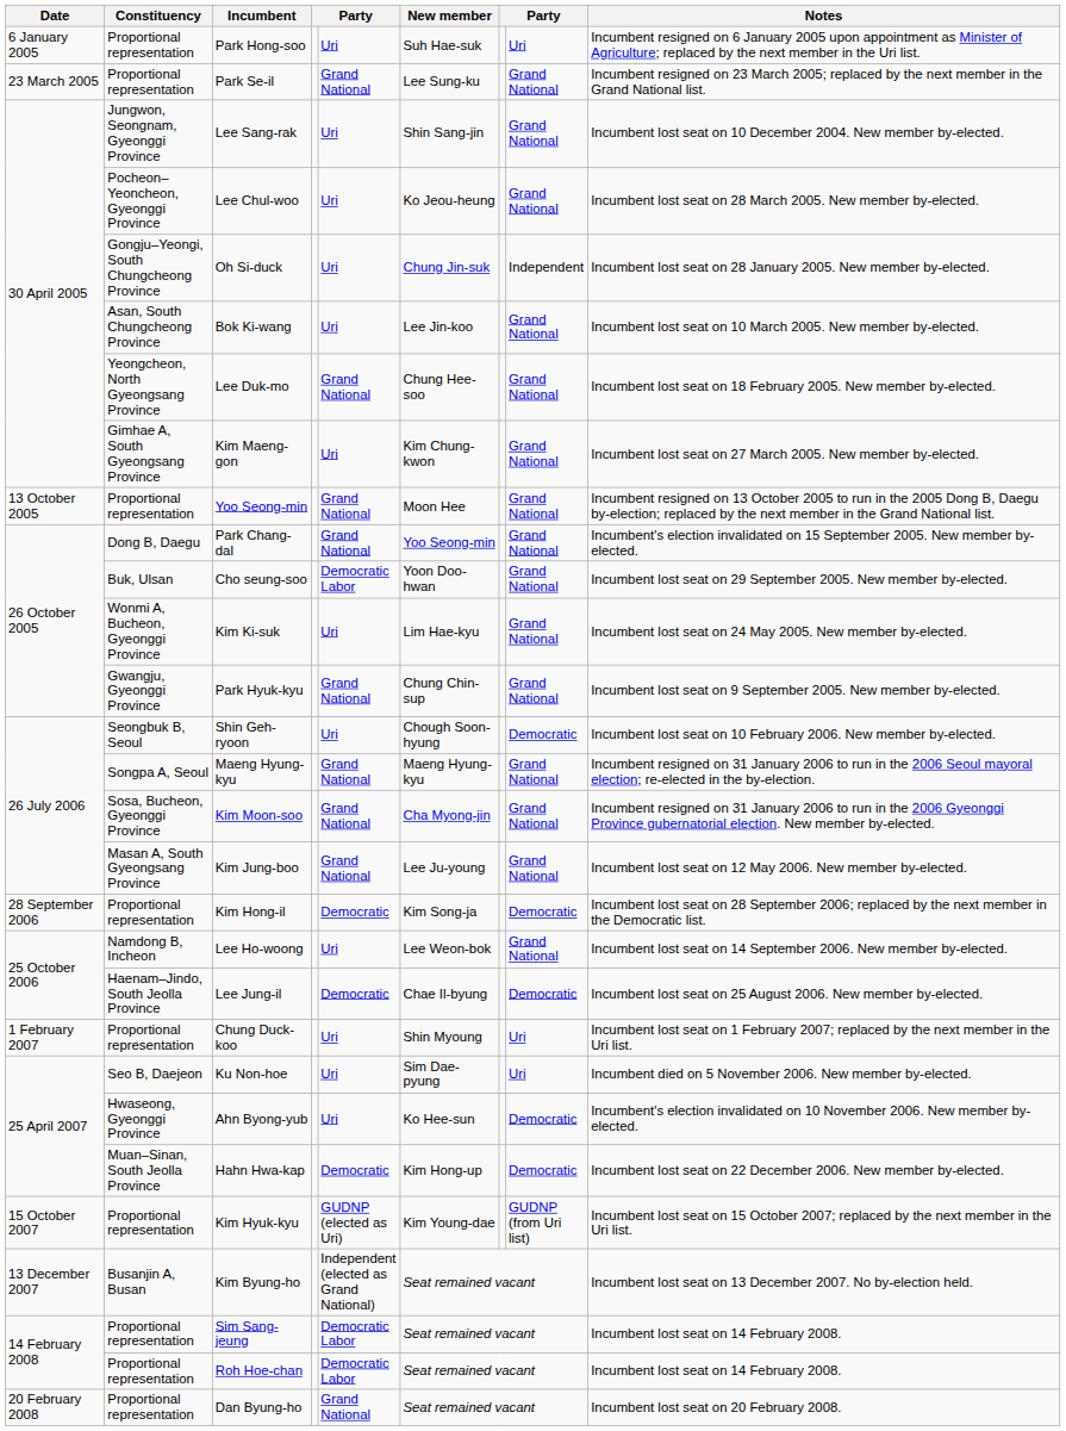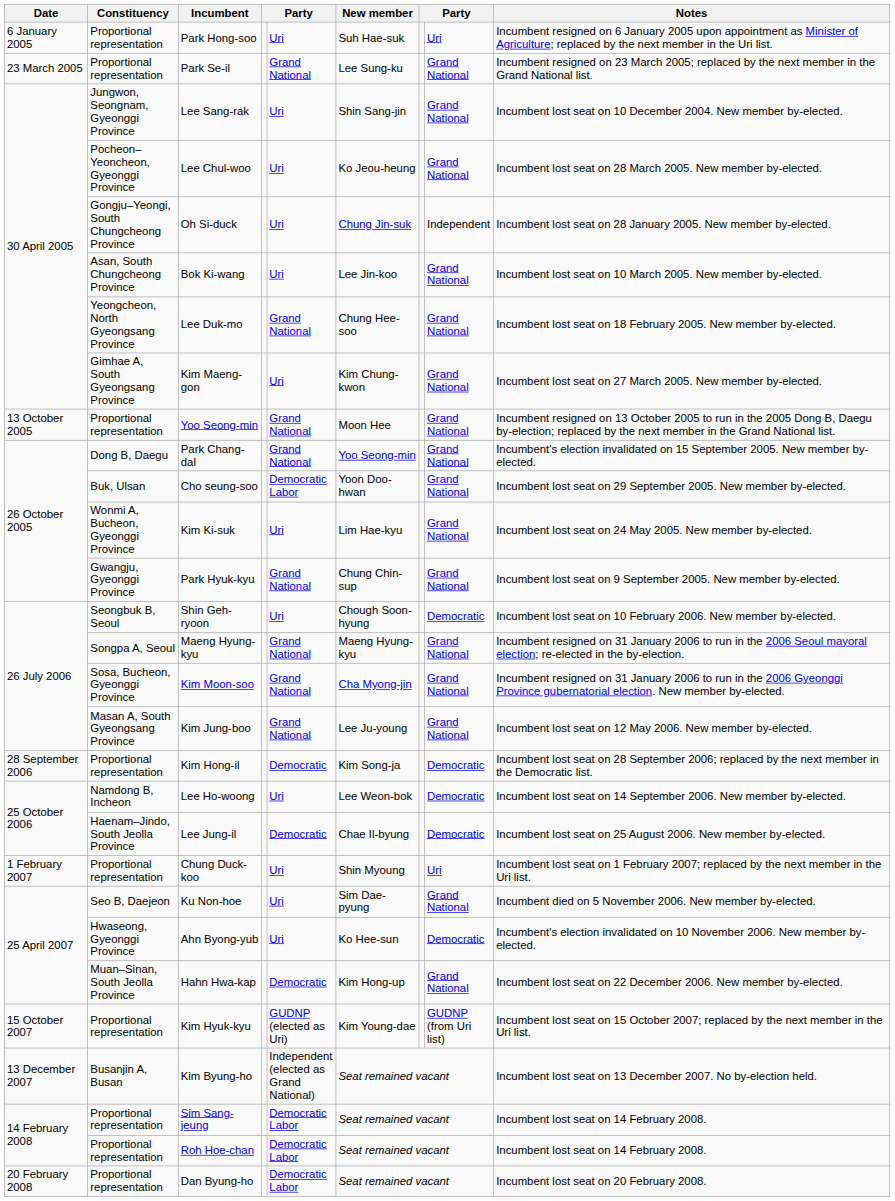Lee Ho-woong | column 8: Grand National -> Democratic
Ku Non-hoe | column 8: Uri -> Grand National
Hahn Hwa-kap | column 8: Democratic -> Grand National
Dan Byung-ho | column 5: Grand National -> Democratic Labor
